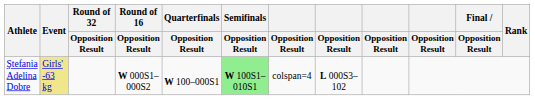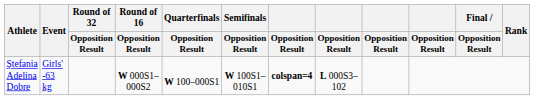Ştefania Adelina Dobre | Event: khaki background -> no background
Ştefania Adelina Dobre | Semifinals / Opposition Result: lightgreen background -> no background
Ştefania Adelina Dobre | column 7: normal -> bold
